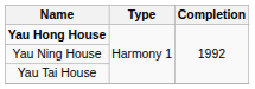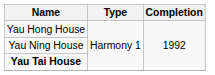Yau Hong House | Name: bold -> normal
Yau Tai House | Name: normal -> bold
